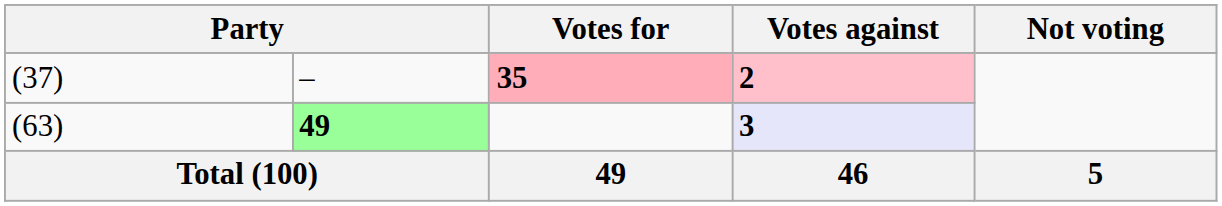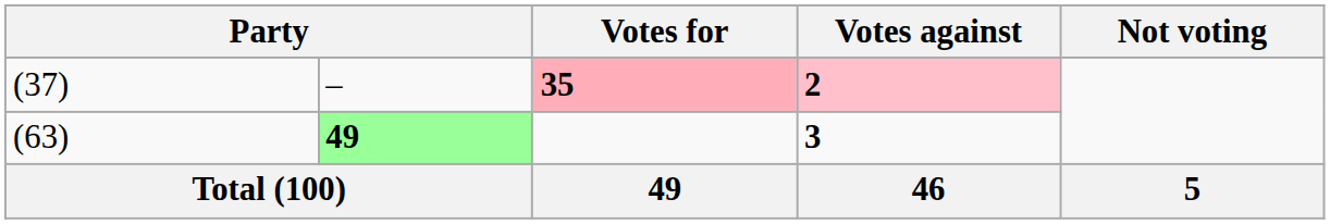(63) | Votes against: lavender background -> no background
